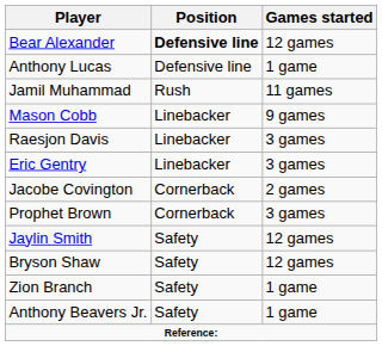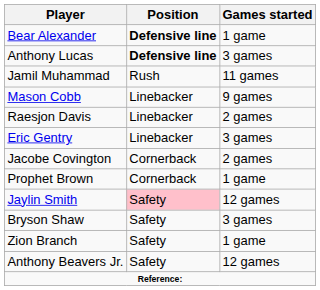Bear Alexander | Games started: 12 games -> 1 game
Anthony Lucas | Position: normal -> bold
Anthony Lucas | Games started: 1 game -> 3 games
Raesjon Davis | Games started: 3 games -> 2 games
Prophet Brown | Games started: 3 games -> 1 game
Jaylin Smith | Position: no background -> pink background
Bryson Shaw | Games started: 12 games -> 3 games
Anthony Beavers Jr. | Games started: 1 game -> 12 games
